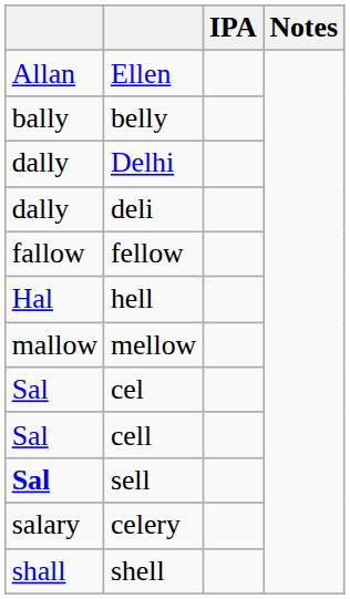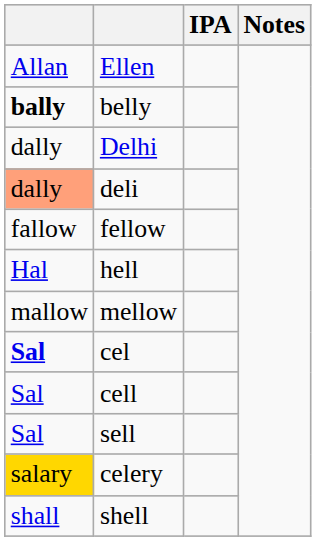belly | column 1: normal -> bold
deli | column 1: no background -> lightsalmon background
cel | column 1: normal -> bold
sell | column 1: bold -> normal
celery | column 1: no background -> gold background
